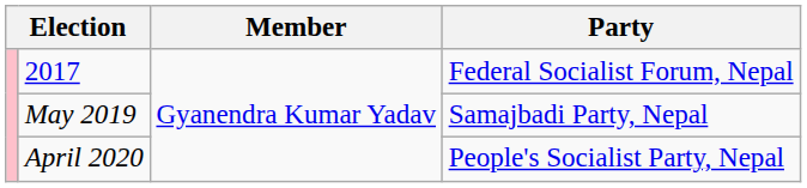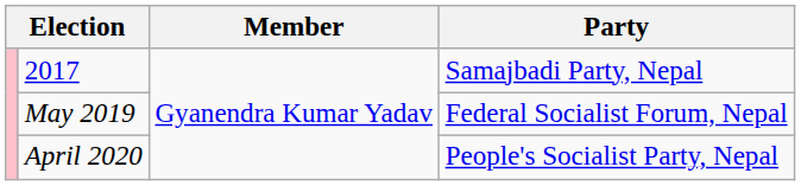2017 | Party: Federal Socialist Forum, Nepal -> Samajbadi Party, Nepal
May 2019 | Party: Samajbadi Party, Nepal -> Federal Socialist Forum, Nepal
